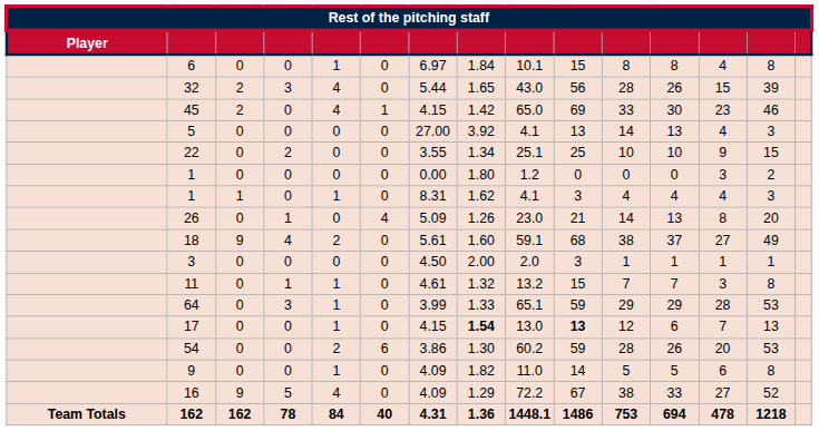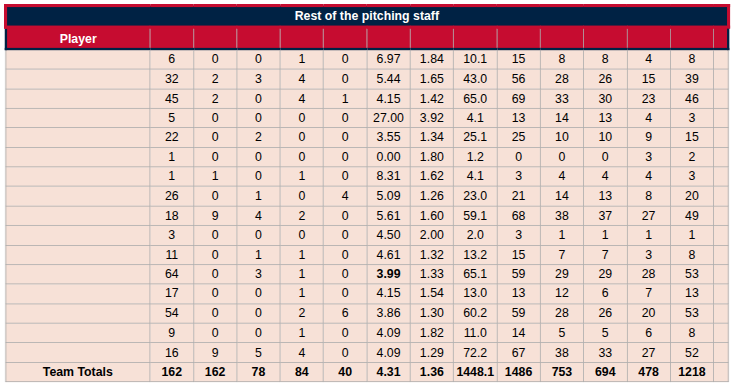64 | column 7: normal -> bold
17 | column 8: bold -> normal
17 | column 10: bold -> normal
